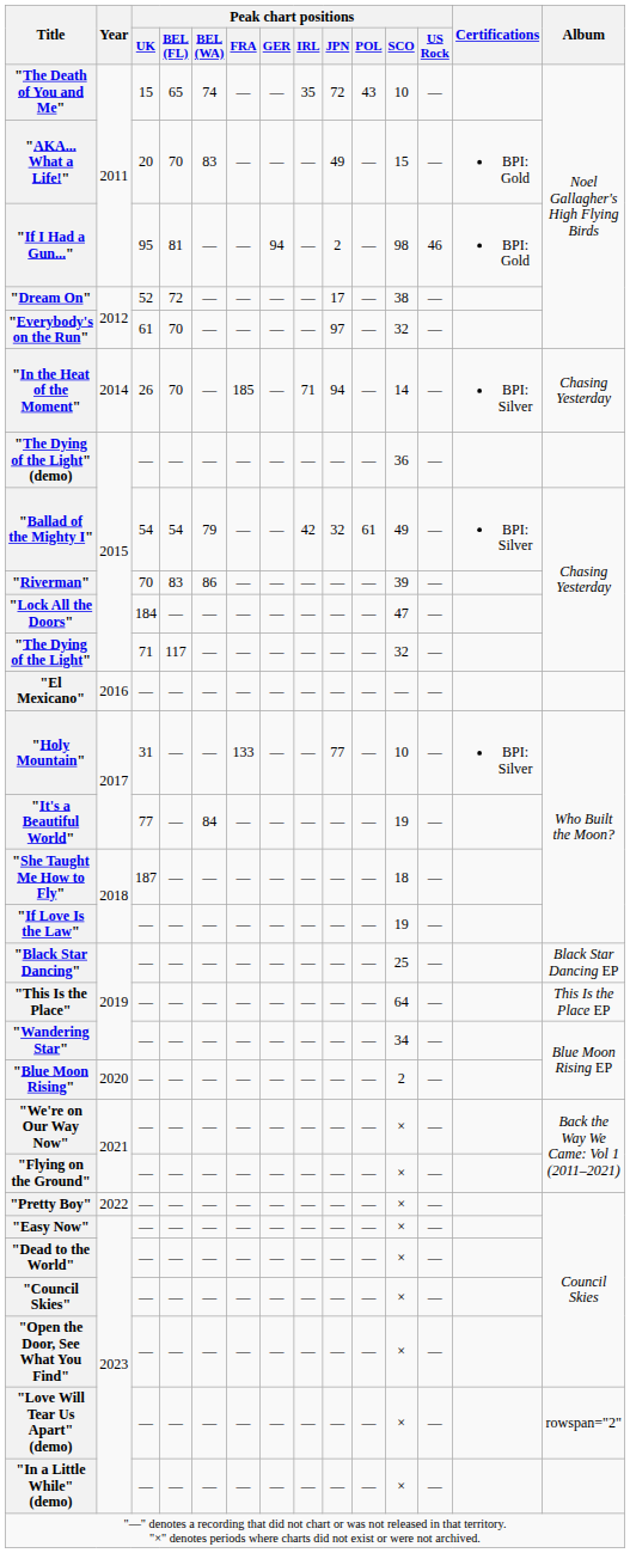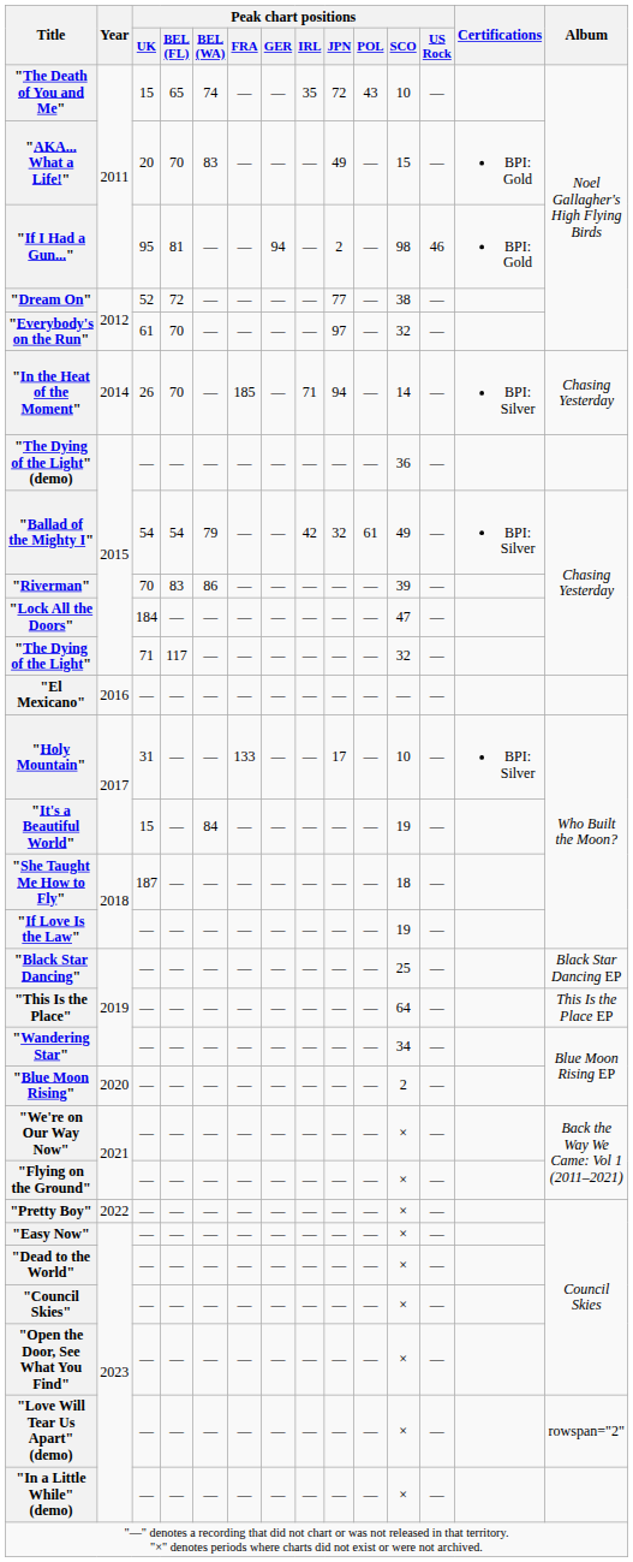"Dream On" | Peak chart positions / JPN: 17 -> 77
"Holy Mountain" | Peak chart positions / JPN: 77 -> 17
"It's a Beautiful World" | Peak chart positions / UK: 77 -> 15
